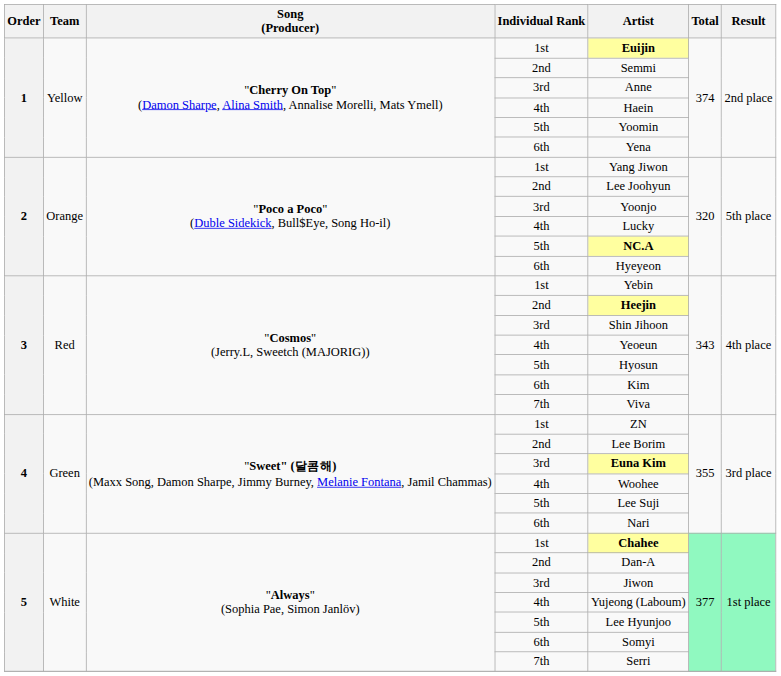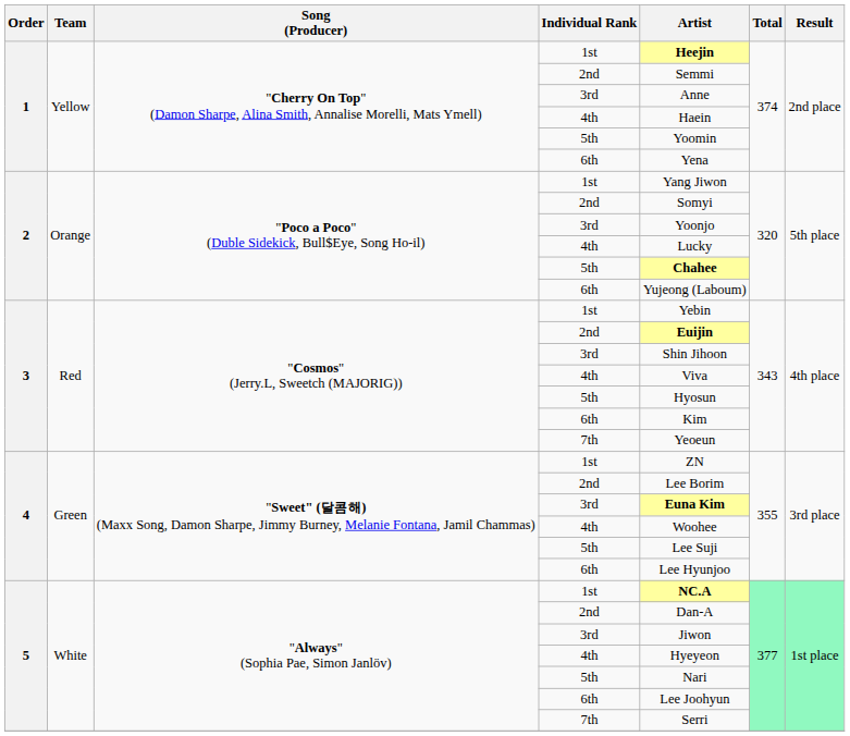1 / 1st | Artist: Euijin -> Heejin
2 / 2nd | Artist: Lee Joohyun -> Somyi
2 / 5th | Artist: NC.A -> Chahee
2 / 6th | Artist: Hyeyeon -> Yujeong (Laboum)
3 / 2nd | Artist: Heejin -> Euijin
3 / 4th | Artist: Yeoeun -> Viva
3 / 7th | Artist: Viva -> Yeoeun
4 / 6th | Artist: Nari -> Lee Hyunjoo
5 / 1st | Artist: Chahee -> NC.A
5 / 4th | Artist: Yujeong (Laboum) -> Hyeyeon
5 / 5th | Artist: Lee Hyunjoo -> Nari
5 / 6th | Artist: Somyi -> Lee Joohyun
